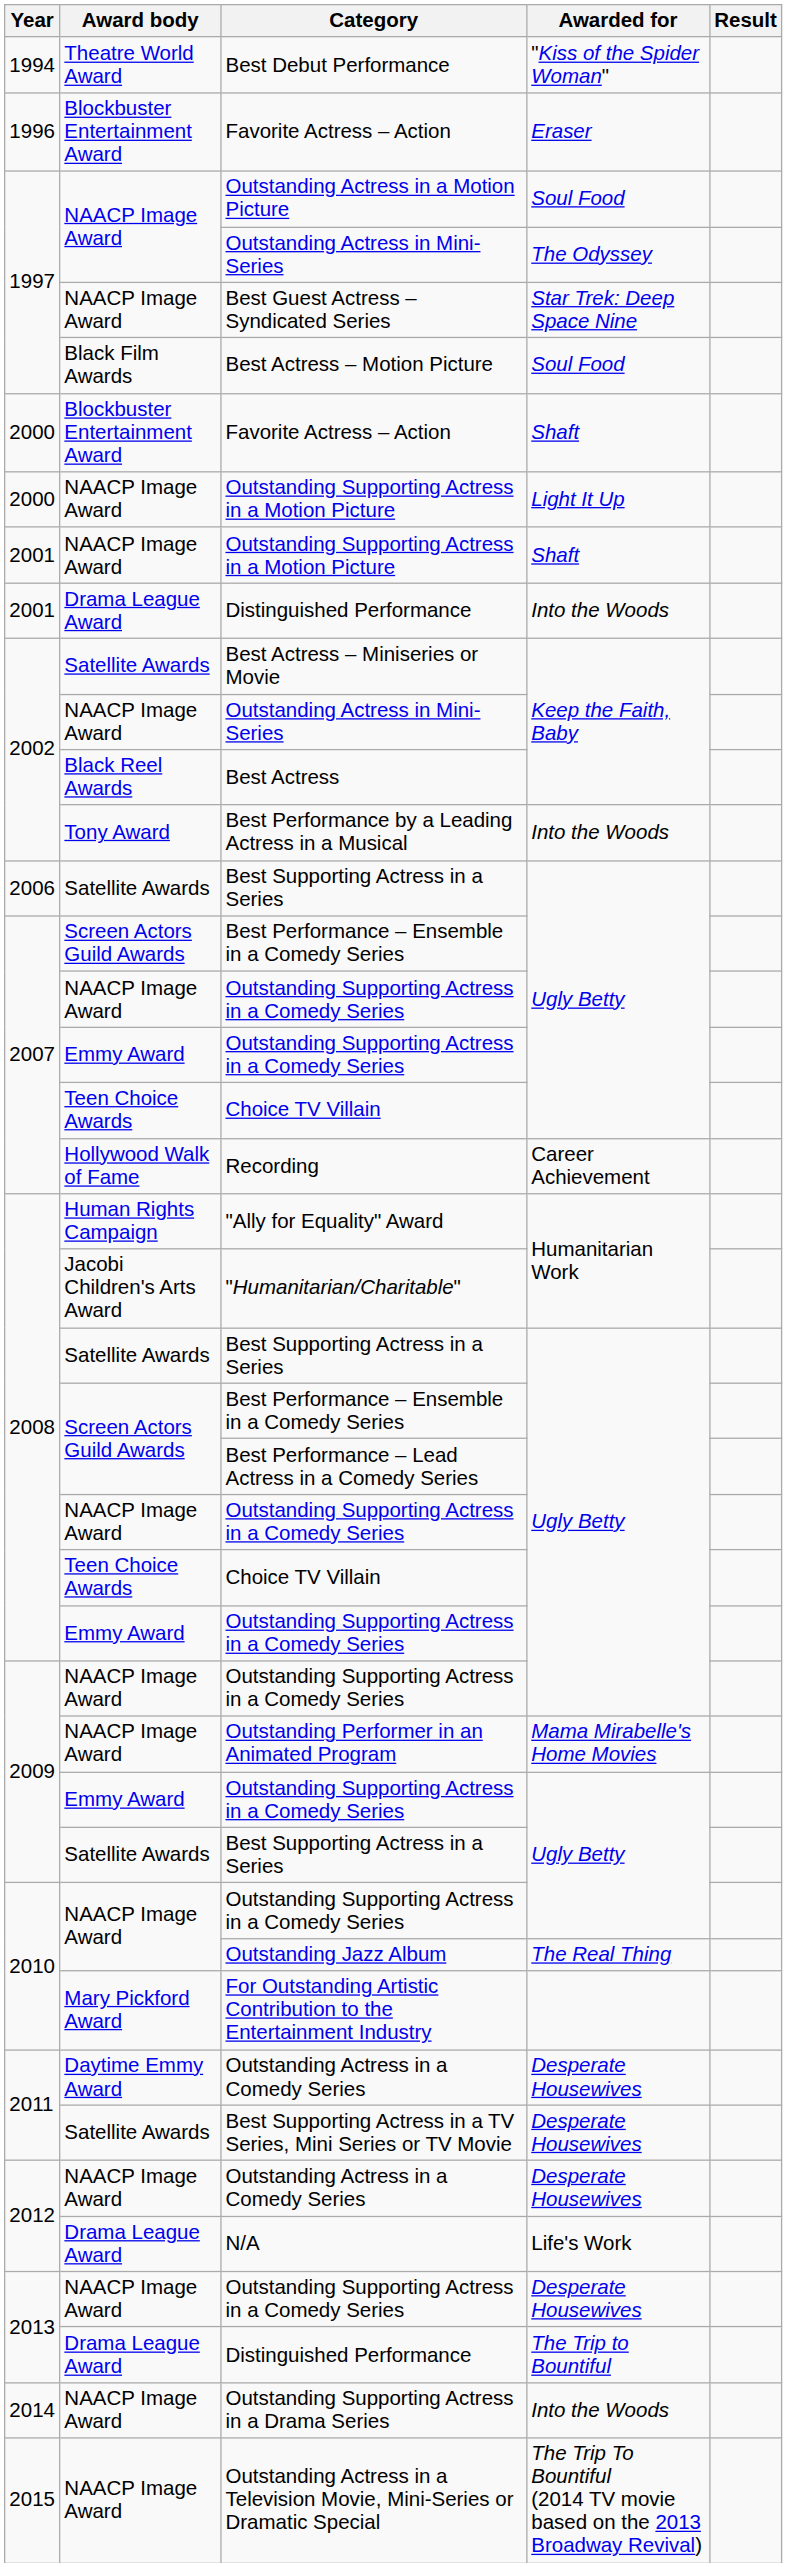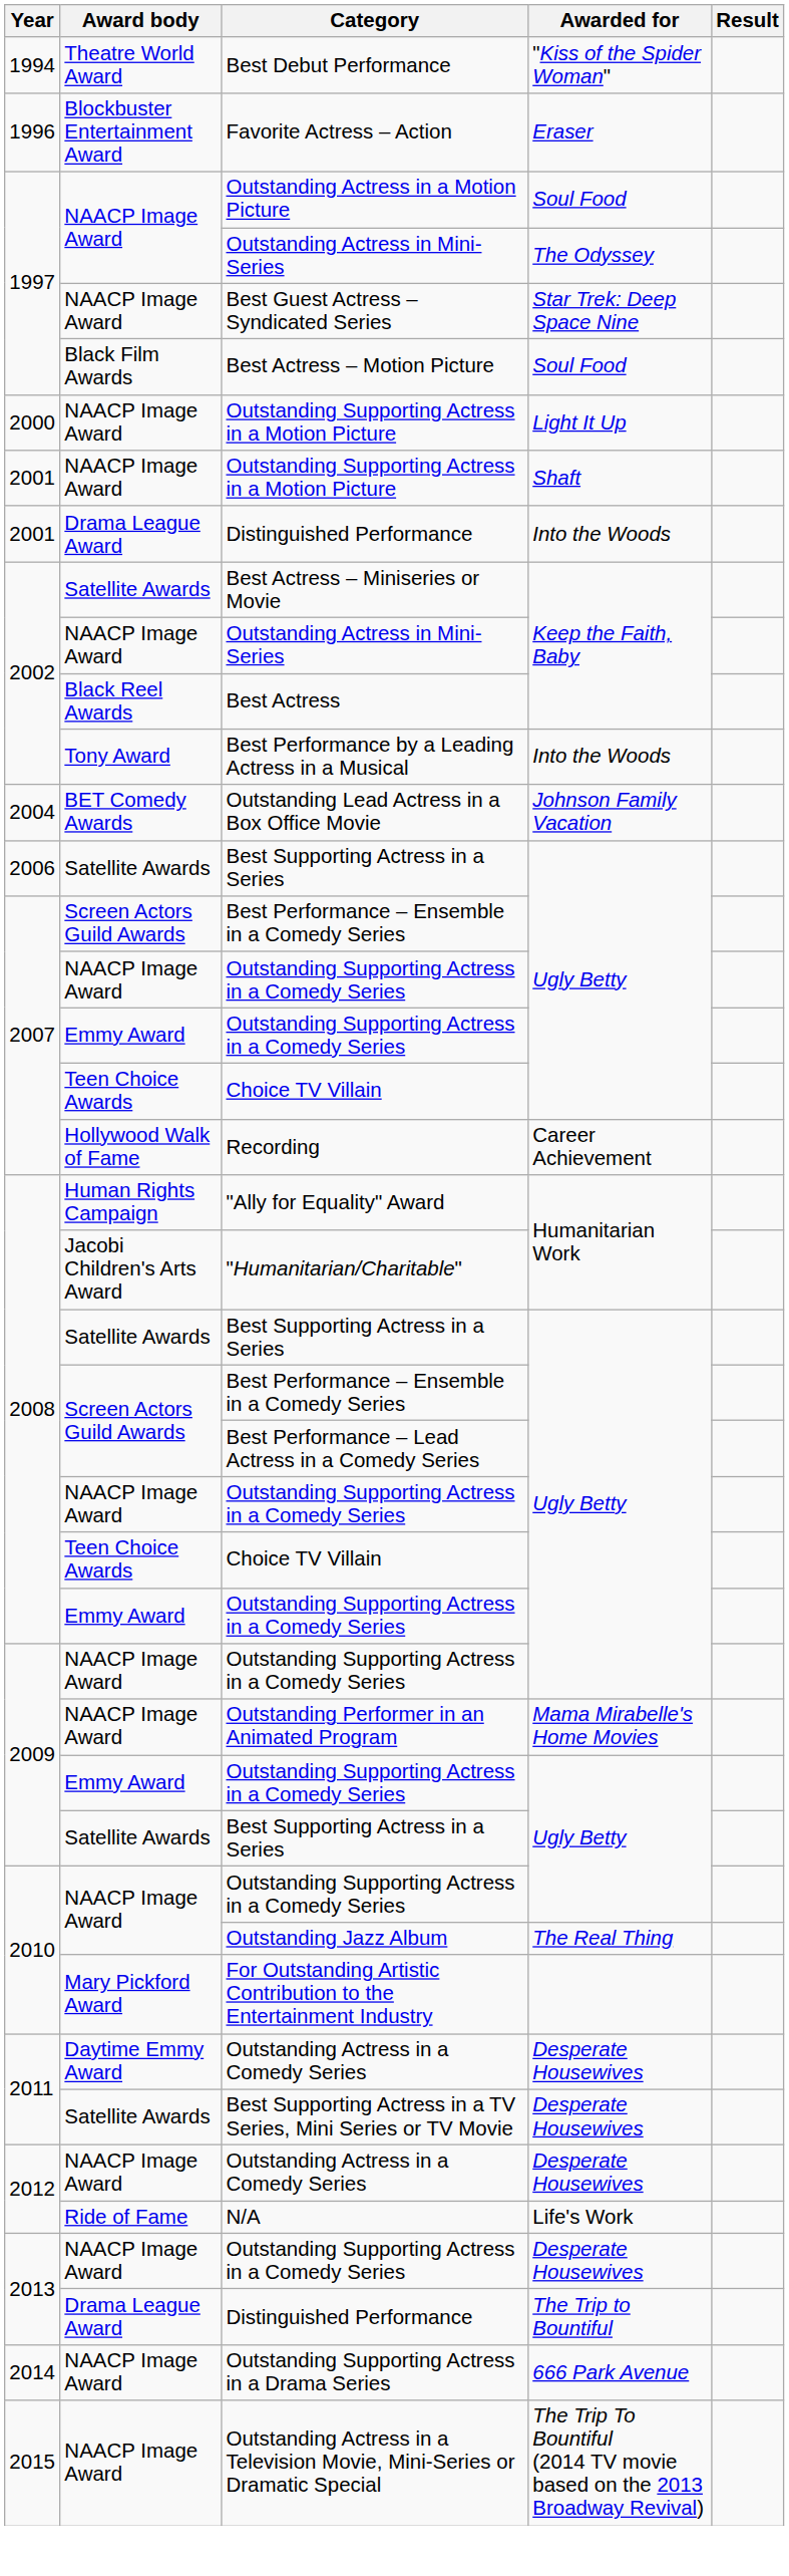- row: 2000 | Blockbuster Entertainment Award | Favorite Actress – Action | Shaft
+ row: 2004 | BET Comedy Awards | Outstanding Lead Actress in a Box Office Movie | Johnson Family Vacation
N/A | Award body: Drama League Award -> Ride of Fame
Outstanding Supporting Actress in a Drama Series | Awarded for: Into the Woods -> 666 Park Avenue
